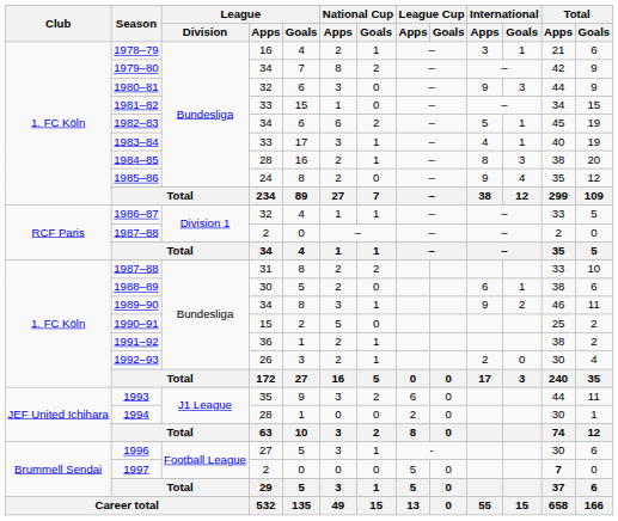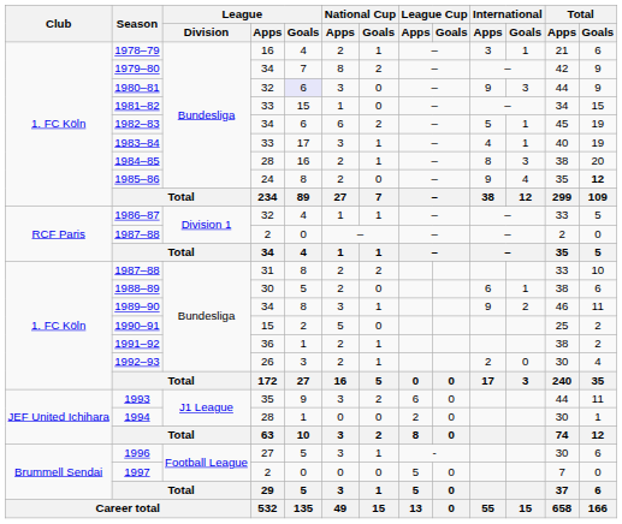1980–81 | League / Goals: no background -> lavender background
1985–86 | Total / Goals: normal -> bold
1997 | Total / Apps: bold -> normal
